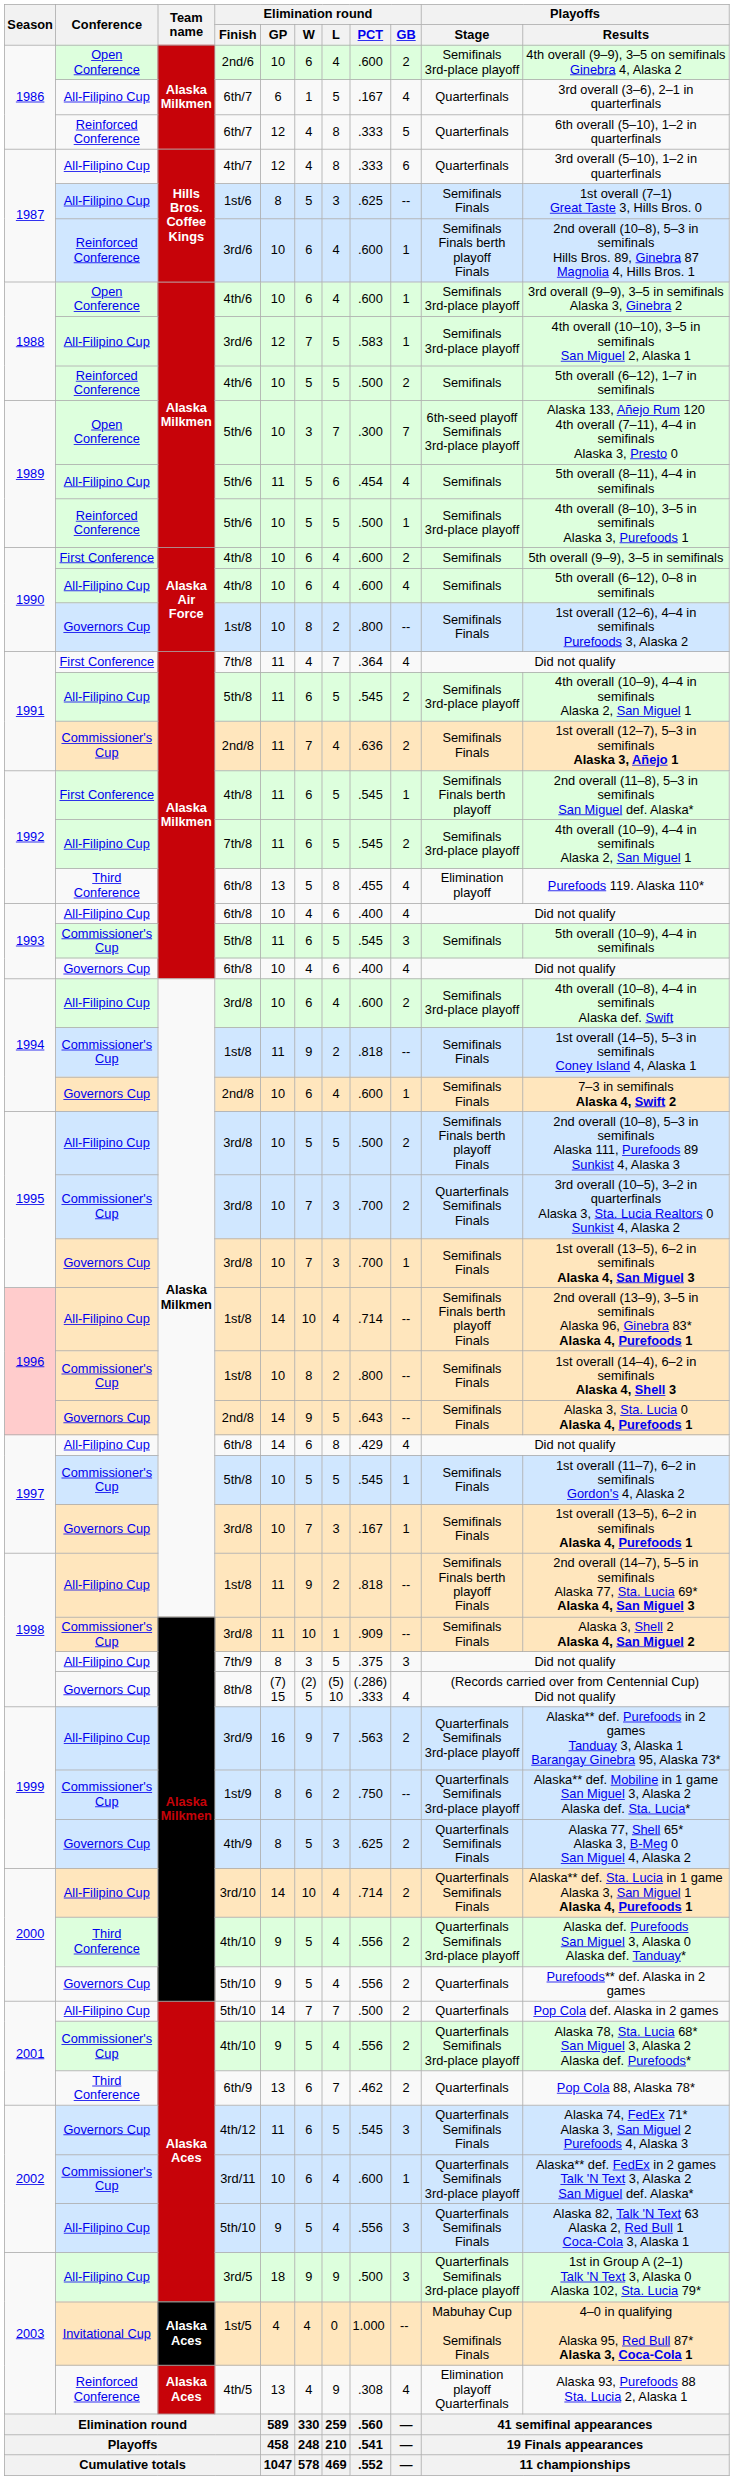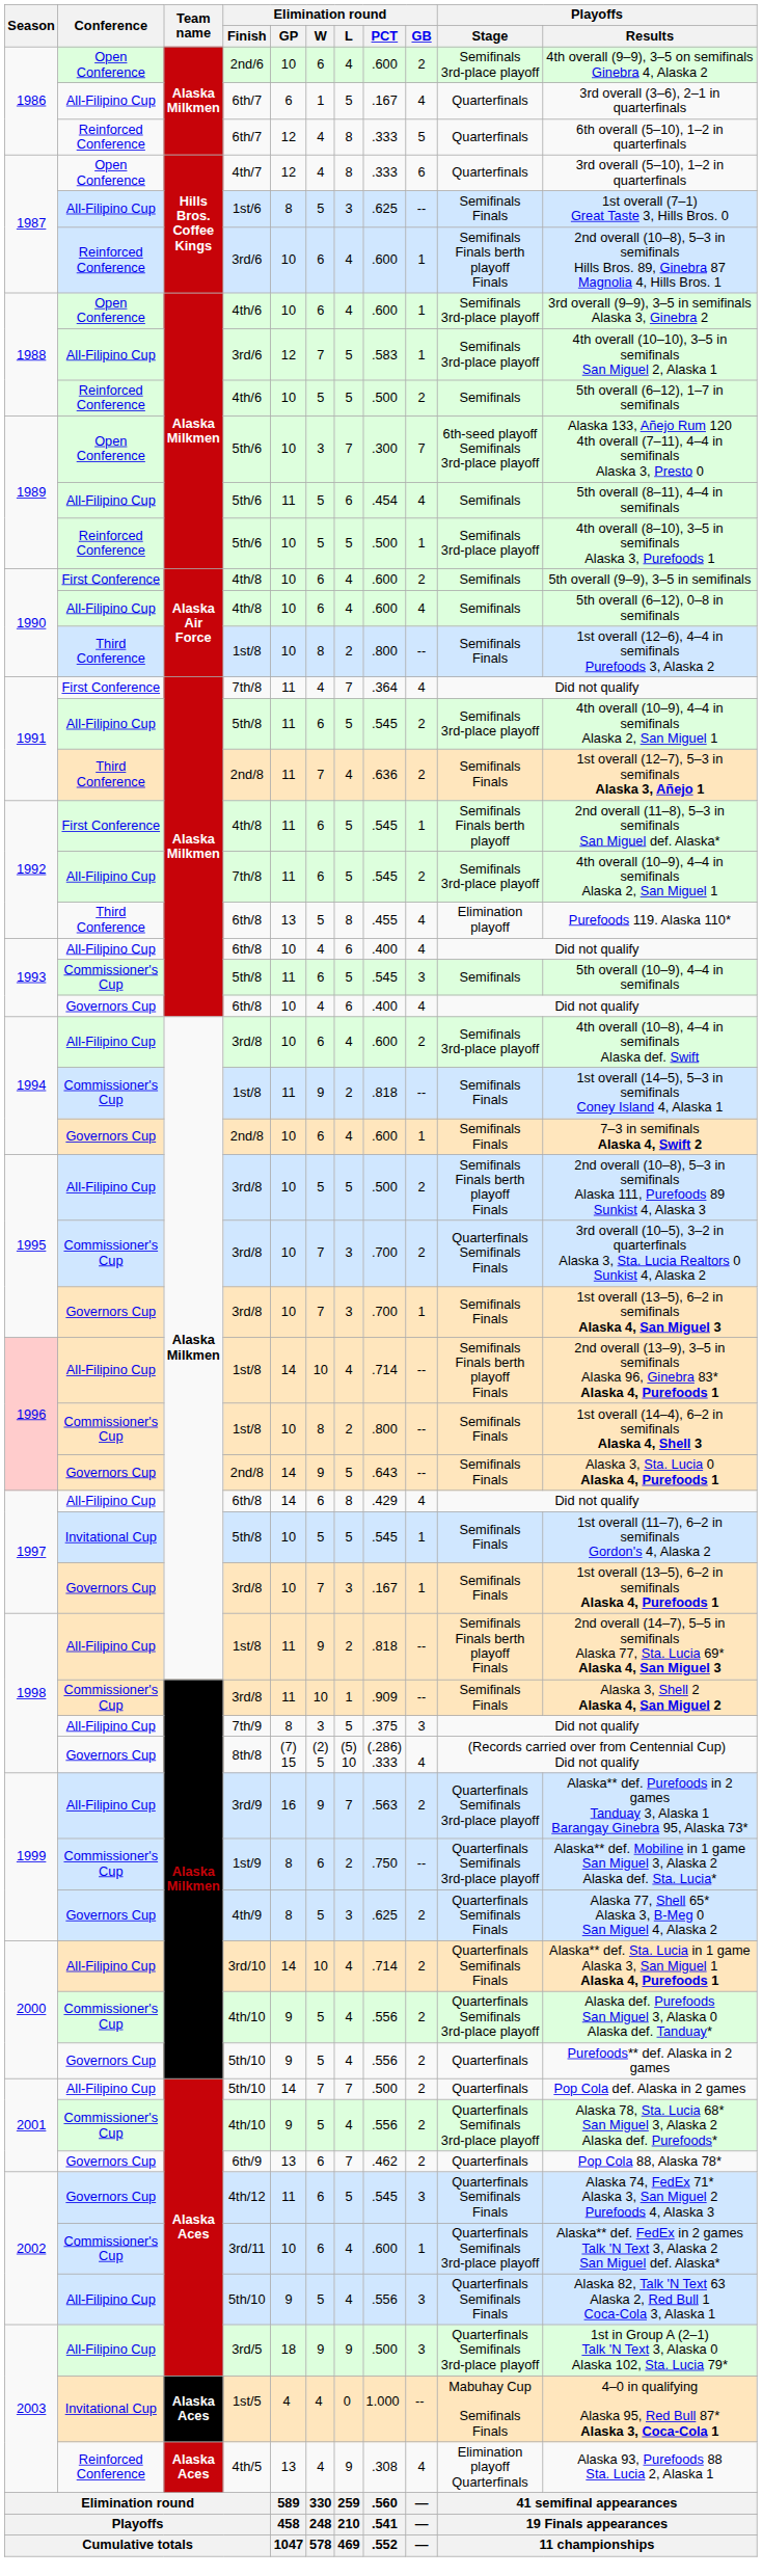4th/7 | Conference: All-Filipino Cup -> Open Conference
1990 / 1st/8 | Conference: Governors Cup -> Third Conference
1991 / 2nd/8 | Conference: Commissioner's Cup -> Third Conference
1997 / 5th/8 | Conference: Commissioner's Cup -> Invitational Cup
2000 / 4th/10 | Conference: Third Conference -> Commissioner's Cup
6th/9 | Conference: Third Conference -> Governors Cup
